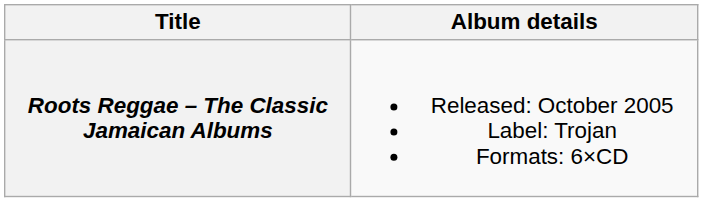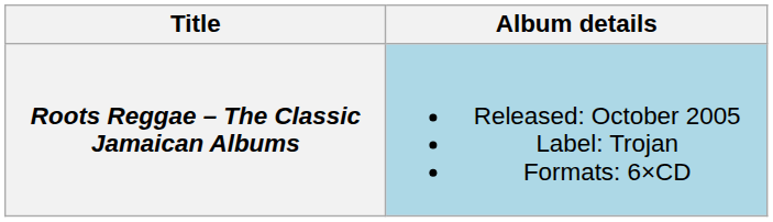Roots Reggae – The Classic Jamaican Albums | Album details: no background -> lightblue background
